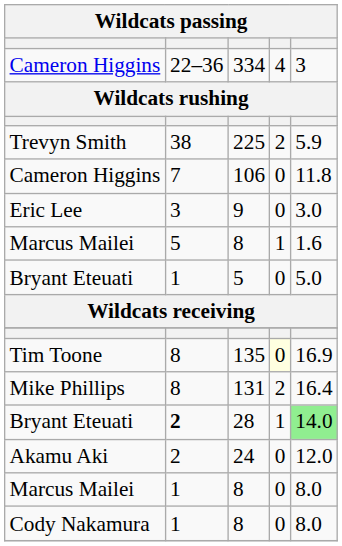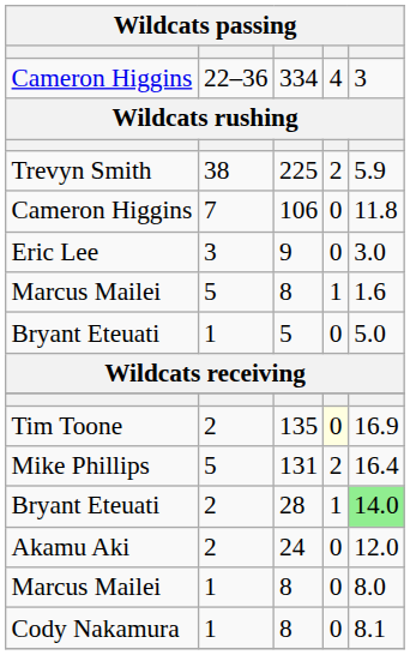135 | column 2: 8 -> 2
131 | column 2: 8 -> 5
28 | column 2: bold -> normal
Cody Nakamura / 8 | column 5: 8.0 -> 8.1
